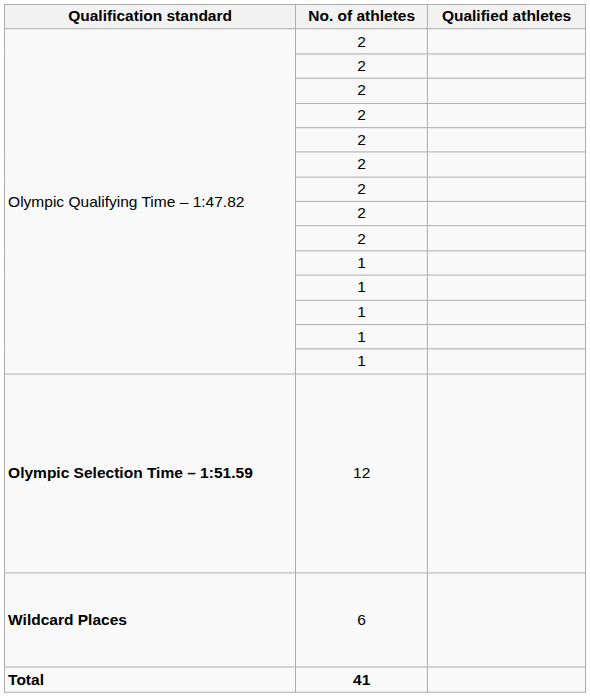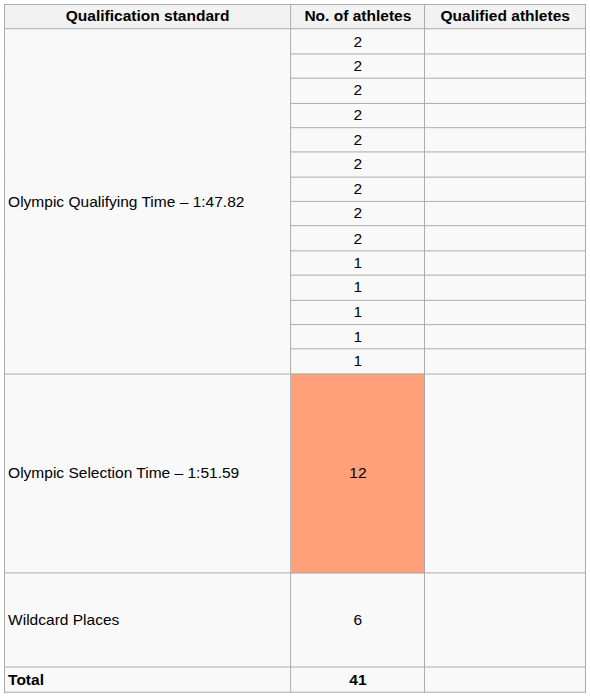12 | Qualification standard: bold -> normal
12 | No. of athletes: no background -> lightsalmon background
6 | Qualification standard: bold -> normal
